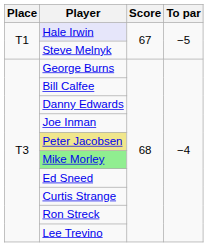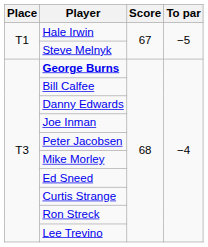Hale Irwin | Player: lavender background -> no background
George Burns | Player: normal -> bold
Peter Jacobsen | Player: khaki background -> no background
Mike Morley | Player: lightgreen background -> no background
